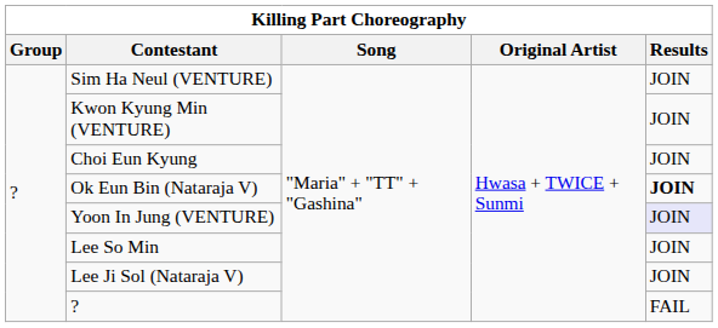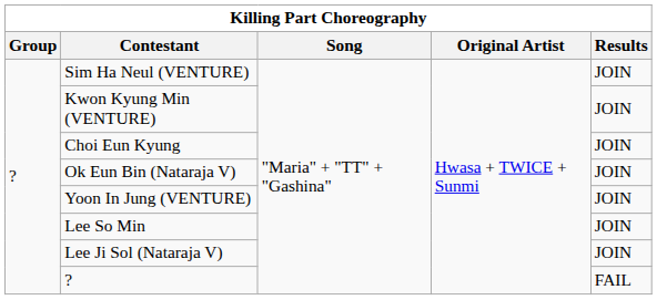Ok Eun Bin (Nataraja V) | Results: bold -> normal
Yoon In Jung (VENTURE) | Results: lavender background -> no background
